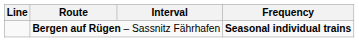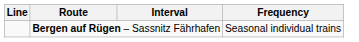Bergen auf Rügen – Sassnitz Fährhafen | Frequency: bold -> normal
